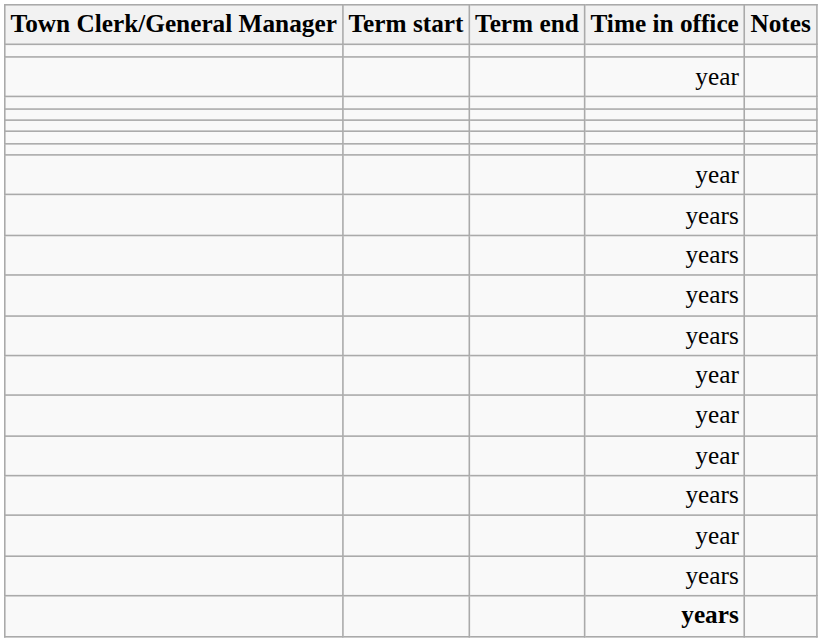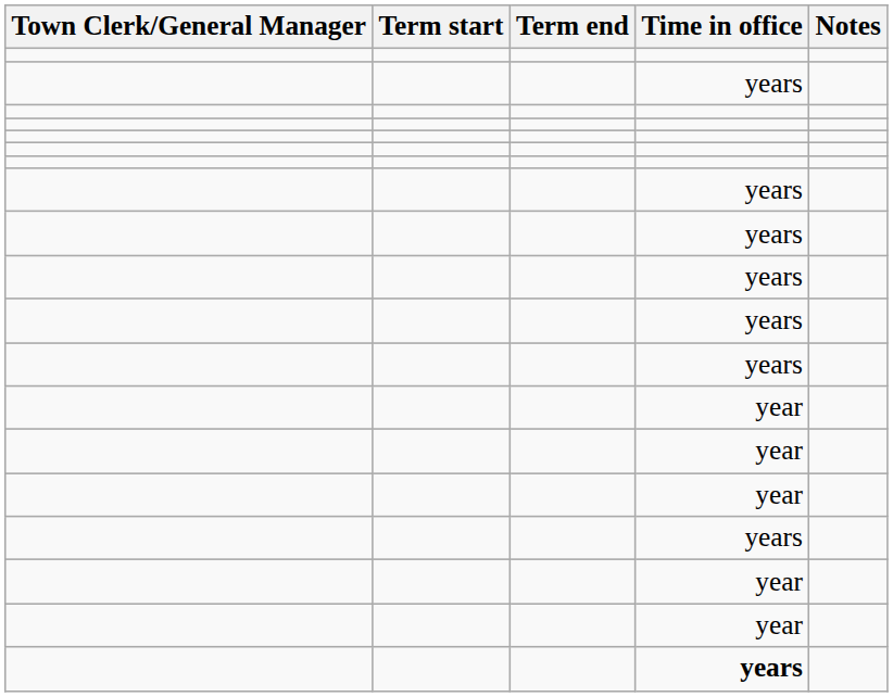row 3 | Time in office: year -> years
row 9 | Time in office: year -> years
row 19 | Time in office: years -> year
